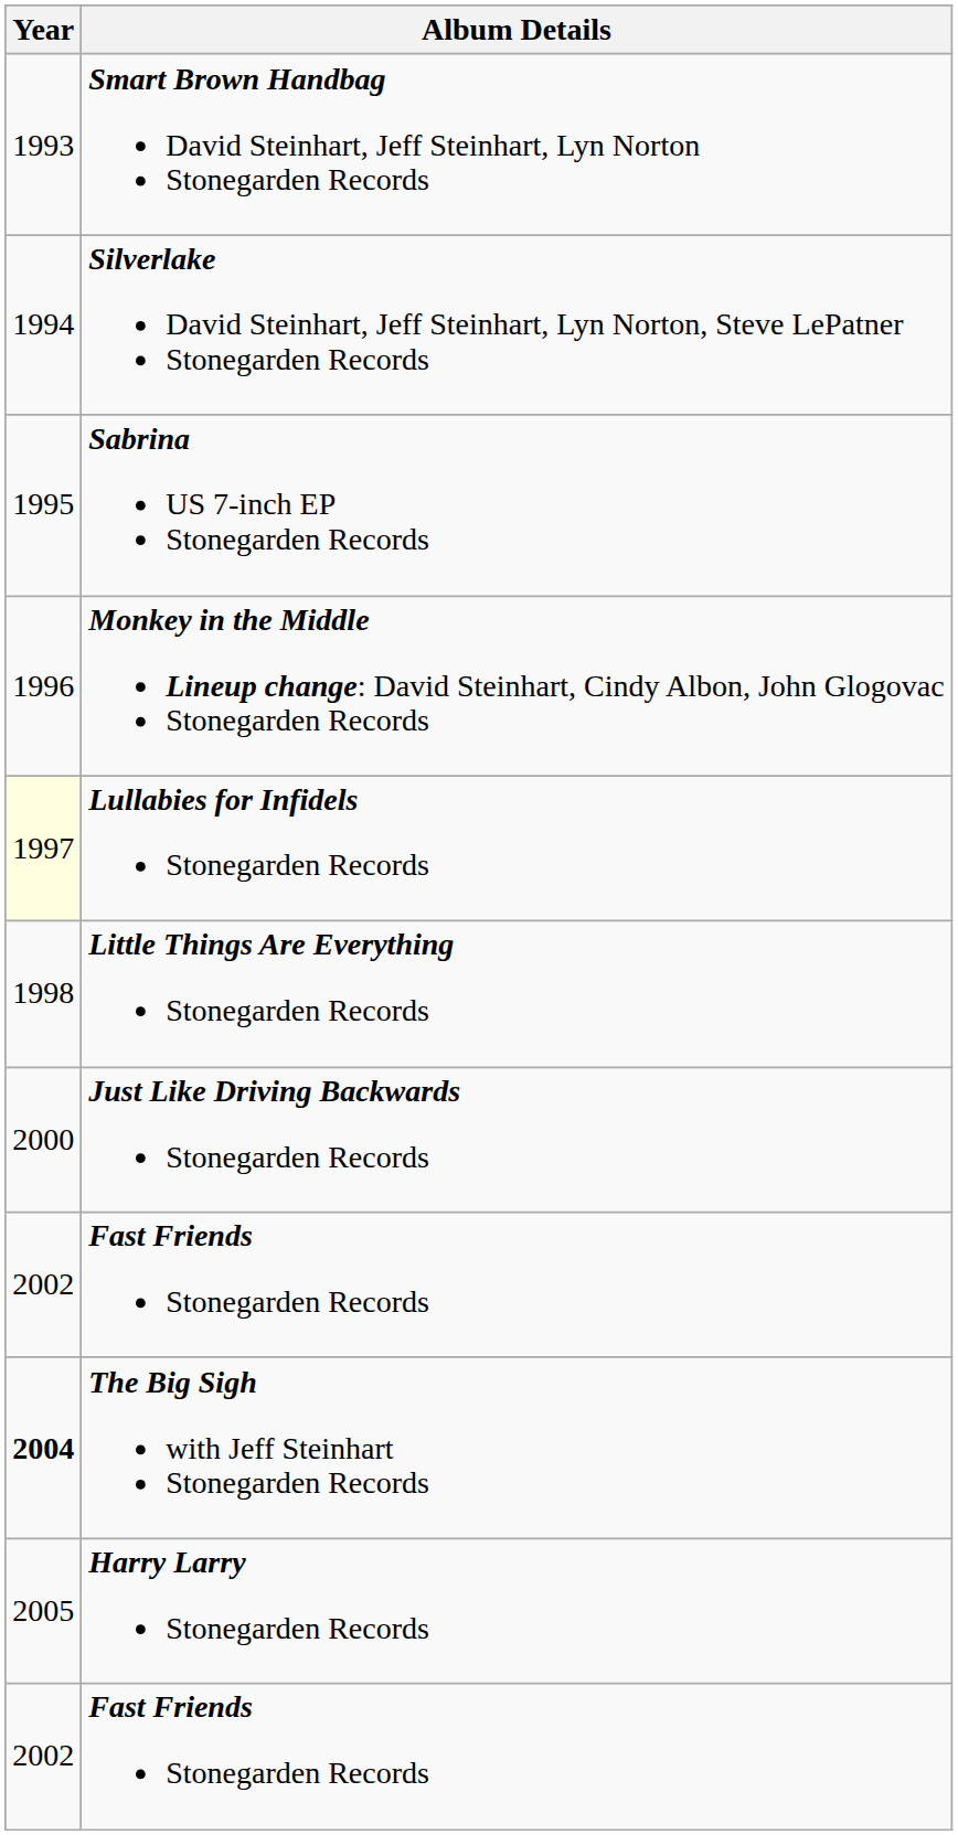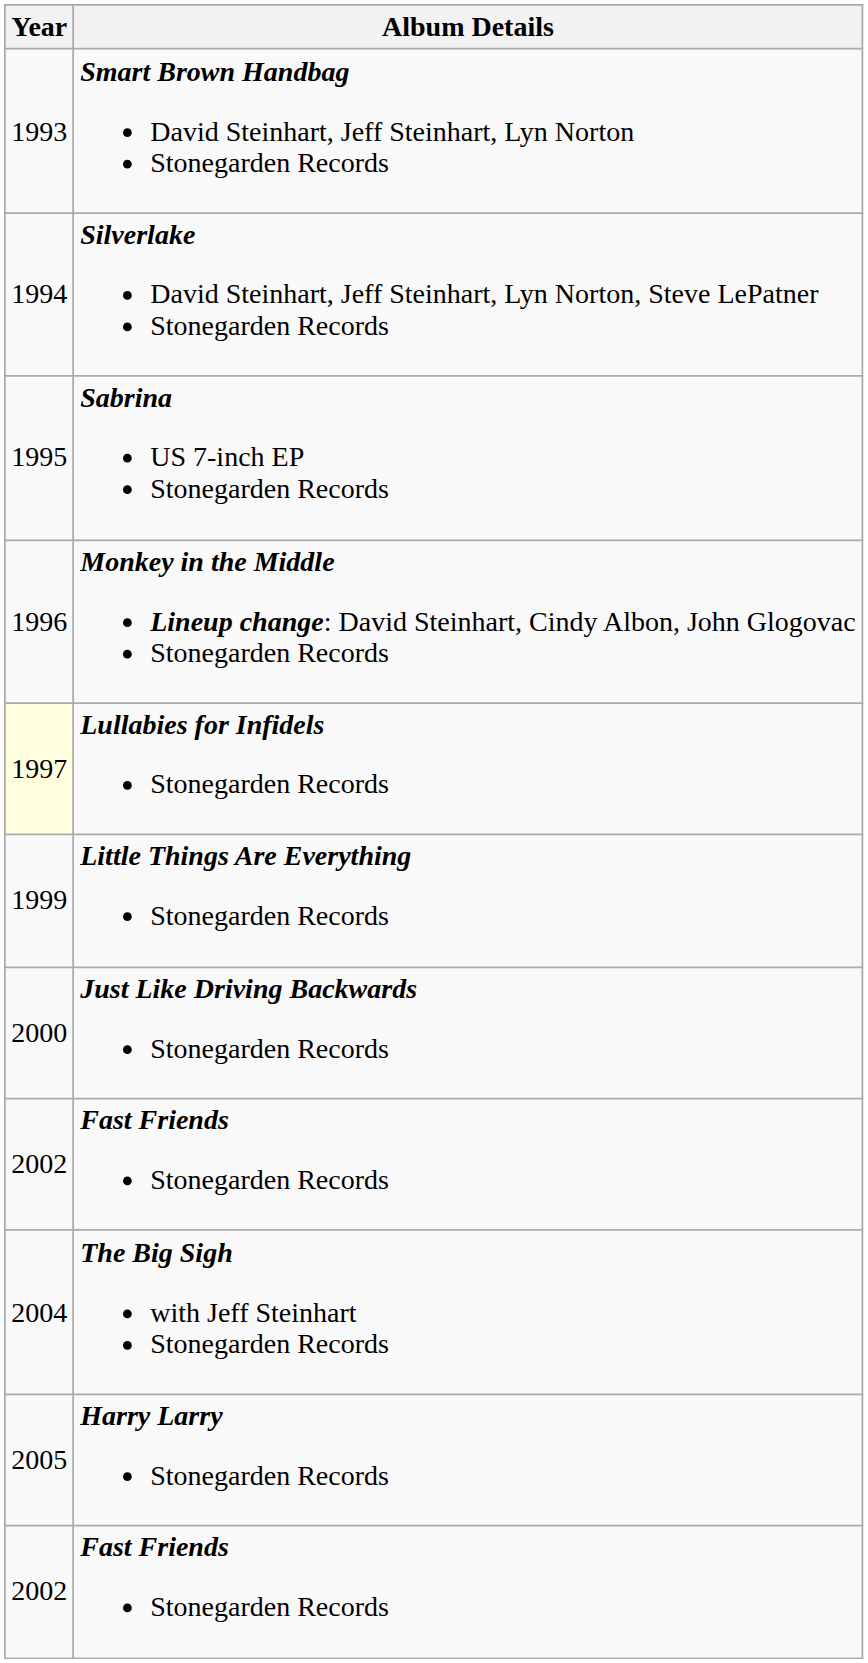row 7 | Year: 1998 -> 1999
row 10 | Year: bold -> normal
